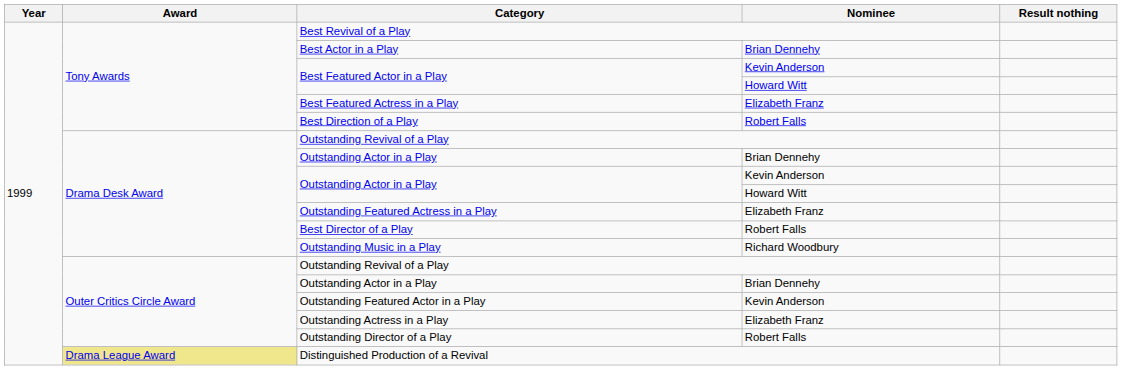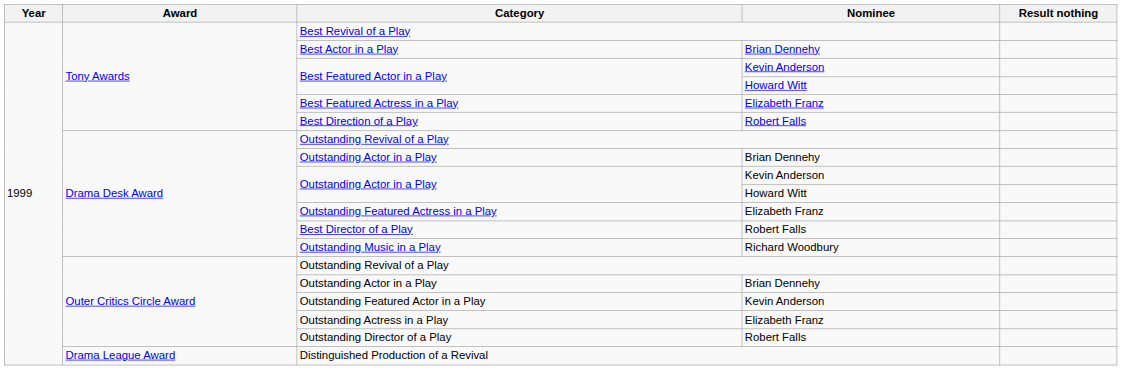Distinguished Production of a Revival | Award: khaki background -> no background
